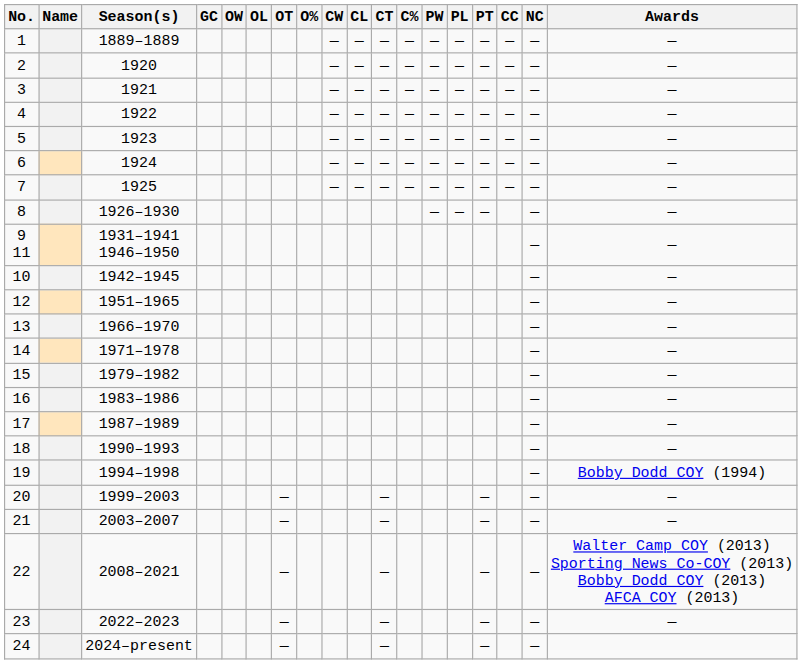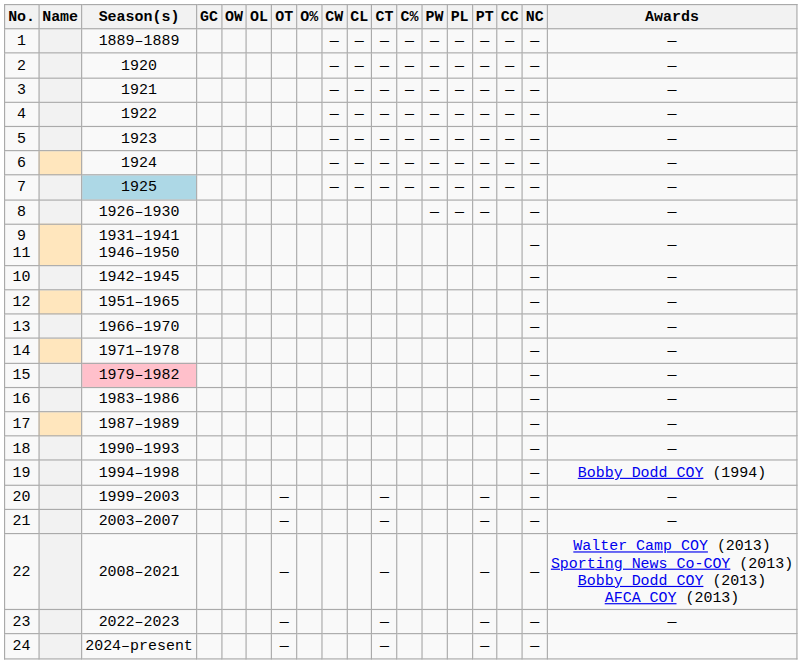7 | Season(s): no background -> lightblue background
15 | Season(s): no background -> pink background
